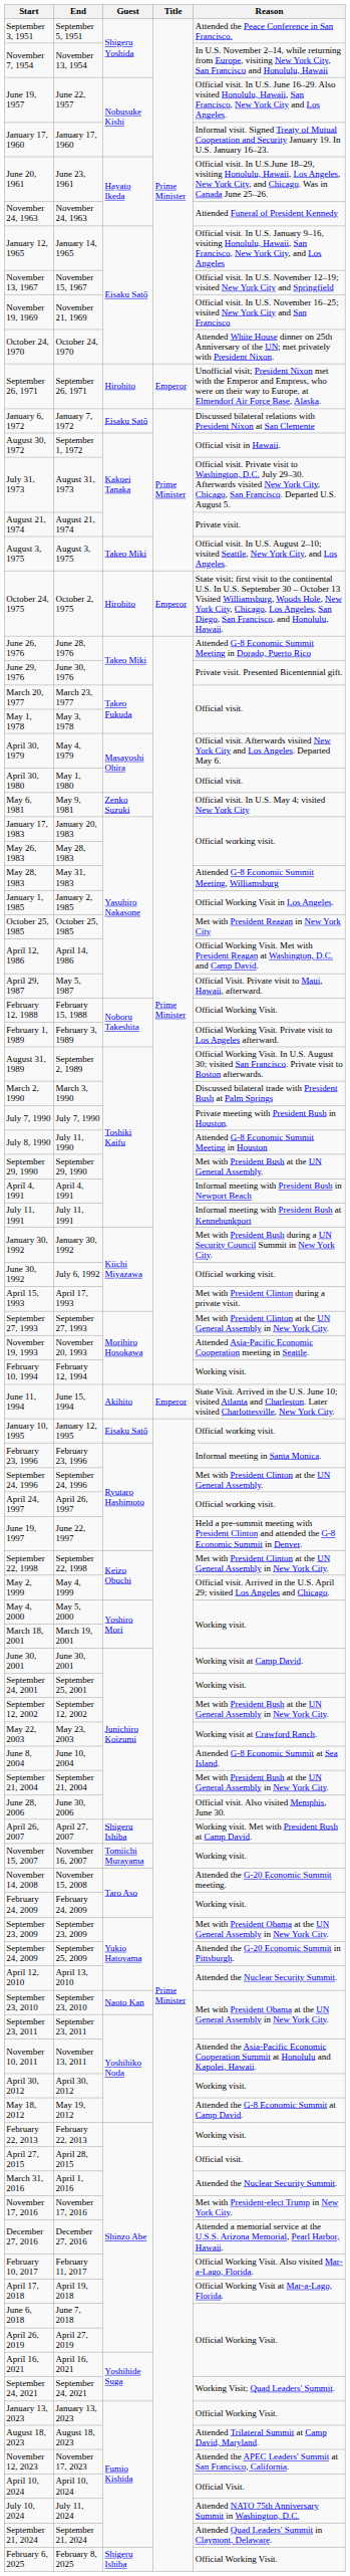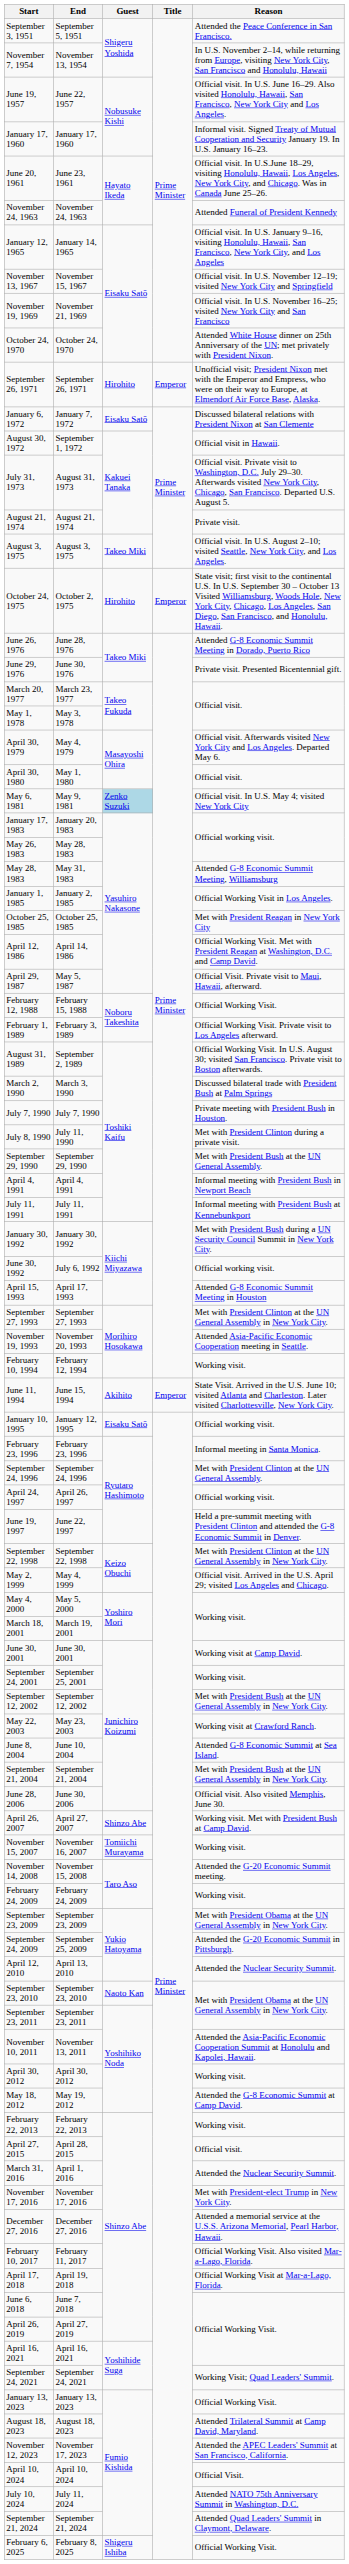May 6, 1981 | Guest: no background -> lightblue background
July 8, 1990 | Reason: Attended G-8 Economic Summit Meeting in Houston -> Met with President Clinton during a private visit.
April 15, 1993 | Reason: Met with President Clinton during a private visit. -> Attended G-8 Economic Summit Meeting in Houston
April 26, 2007 | Guest: Shigeru Ishiba -> Shinzo Abe
